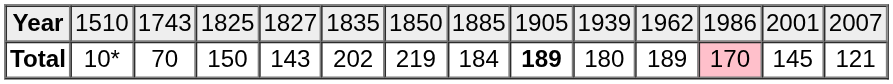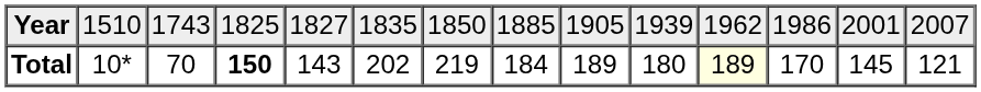row 2 | column 4: normal -> bold
row 2 | column 9: bold -> normal
row 2 | column 11: no background -> lightyellow background
row 2 | column 12: pink background -> no background
